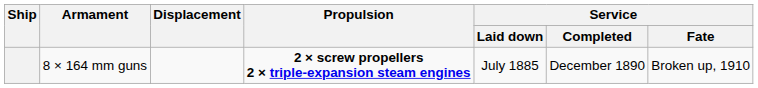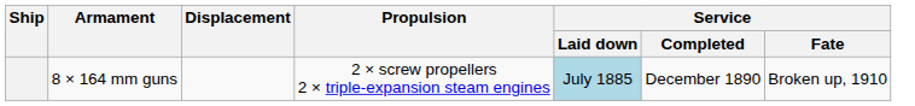8 × 164 mm guns | Propulsion: bold -> normal
8 × 164 mm guns | Service / Laid down: no background -> lightblue background
